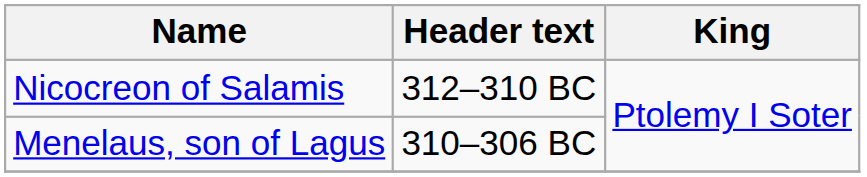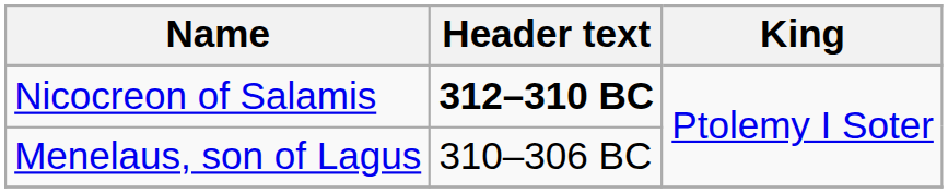Nicocreon of Salamis | Header text: normal -> bold
